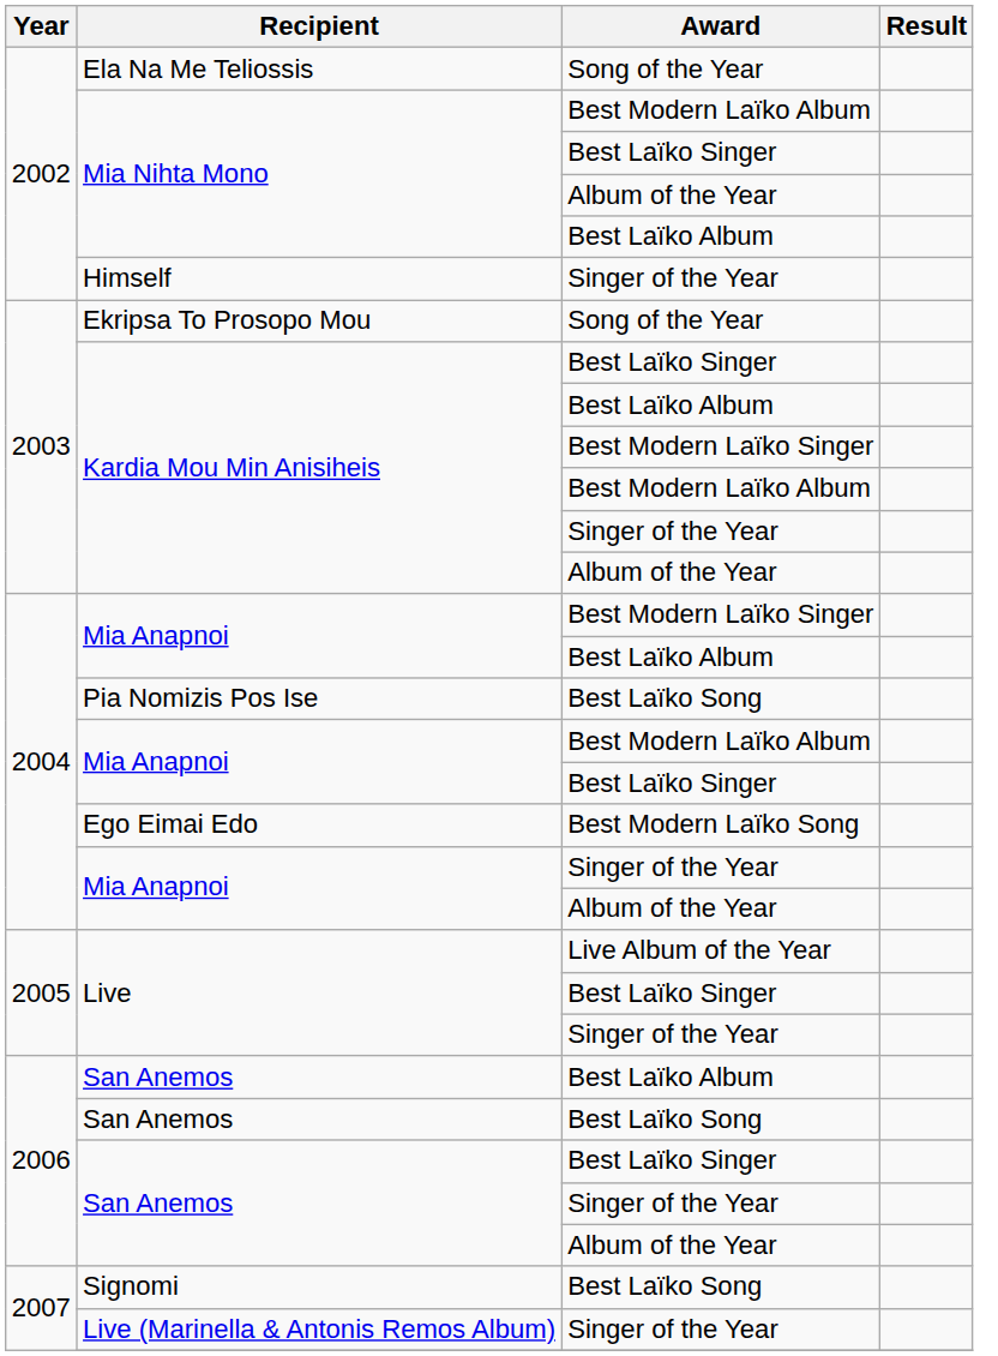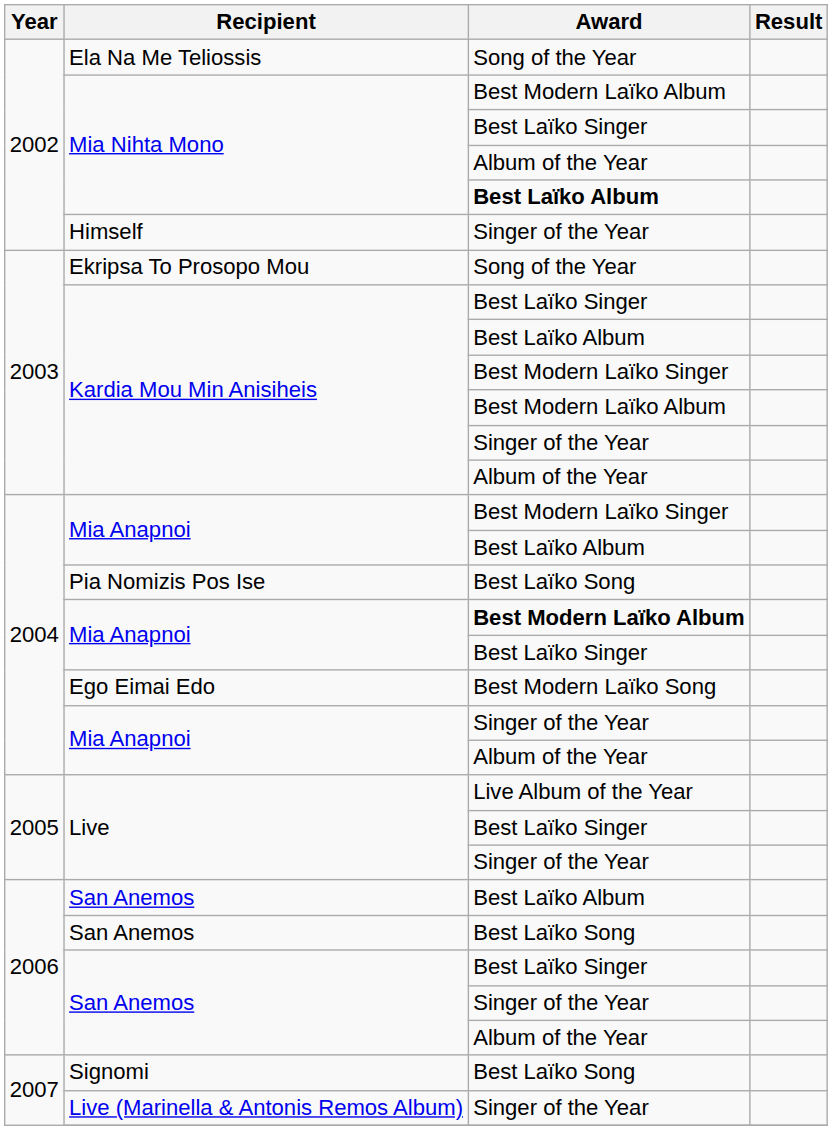Mia Nihta Mono / Best Laïko Album | Award: normal -> bold
Mia Anapnoi / Best Modern Laïko Album | Award: normal -> bold
